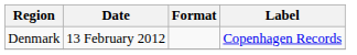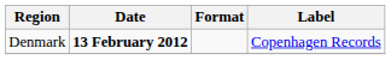Denmark | Date: normal -> bold
